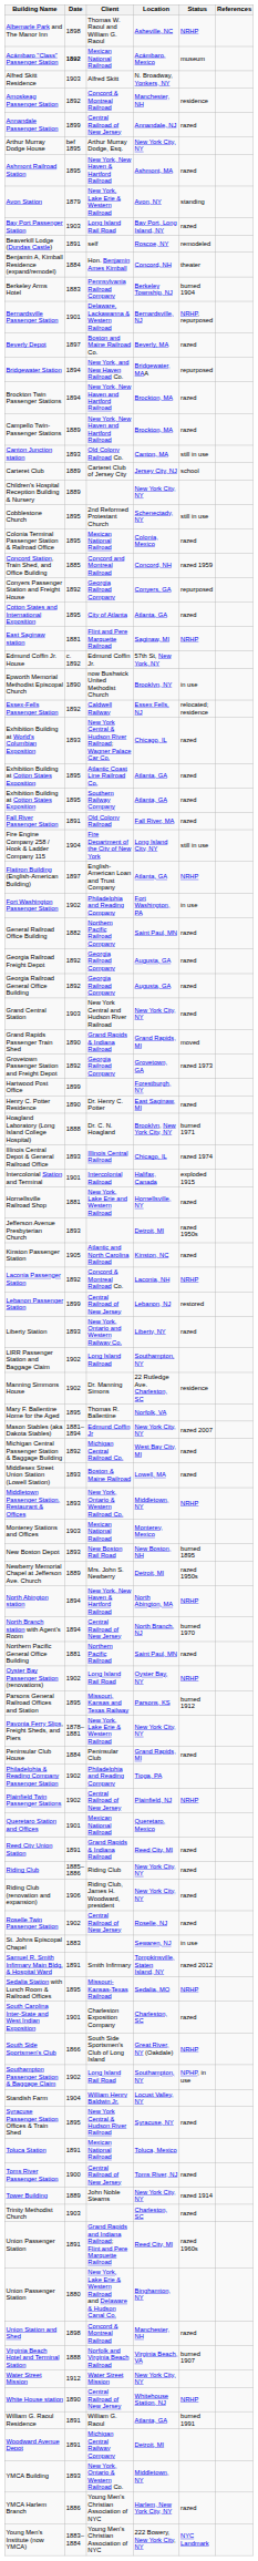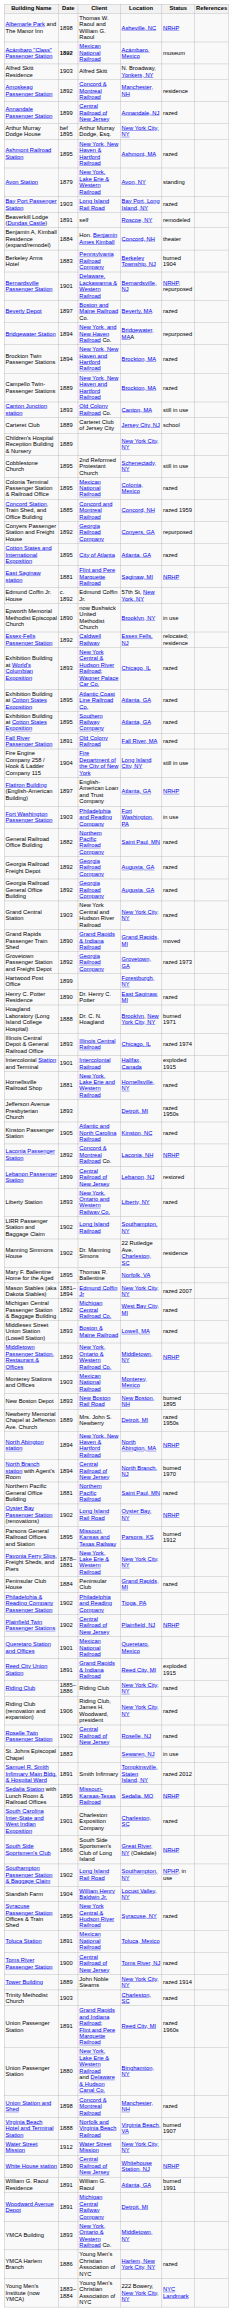Fort Washington Passenger Station | Date: 1902 -> 1903
Reed City Union Station | Status: razed -> exploded 1915
